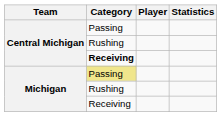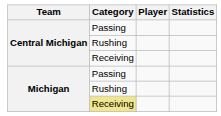Central Michigan / Receiving | Category: bold -> normal
Michigan / Passing | Category: khaki background -> no background
Michigan / Receiving | Category: no background -> khaki background
